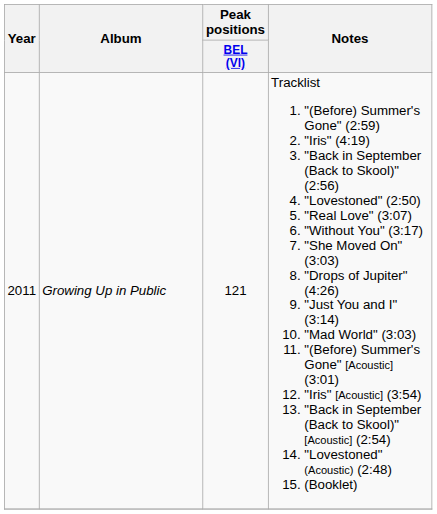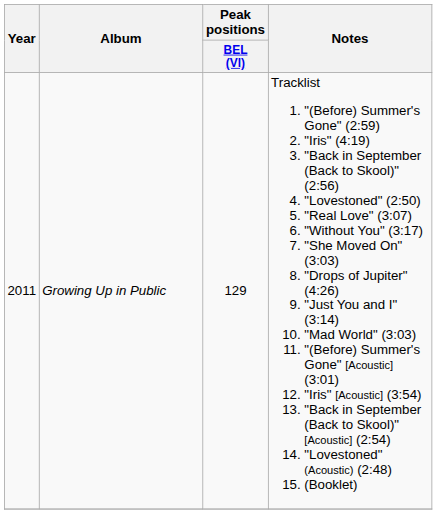Growing Up in Public | Peak positions / BEL (Vl): 121 -> 129
